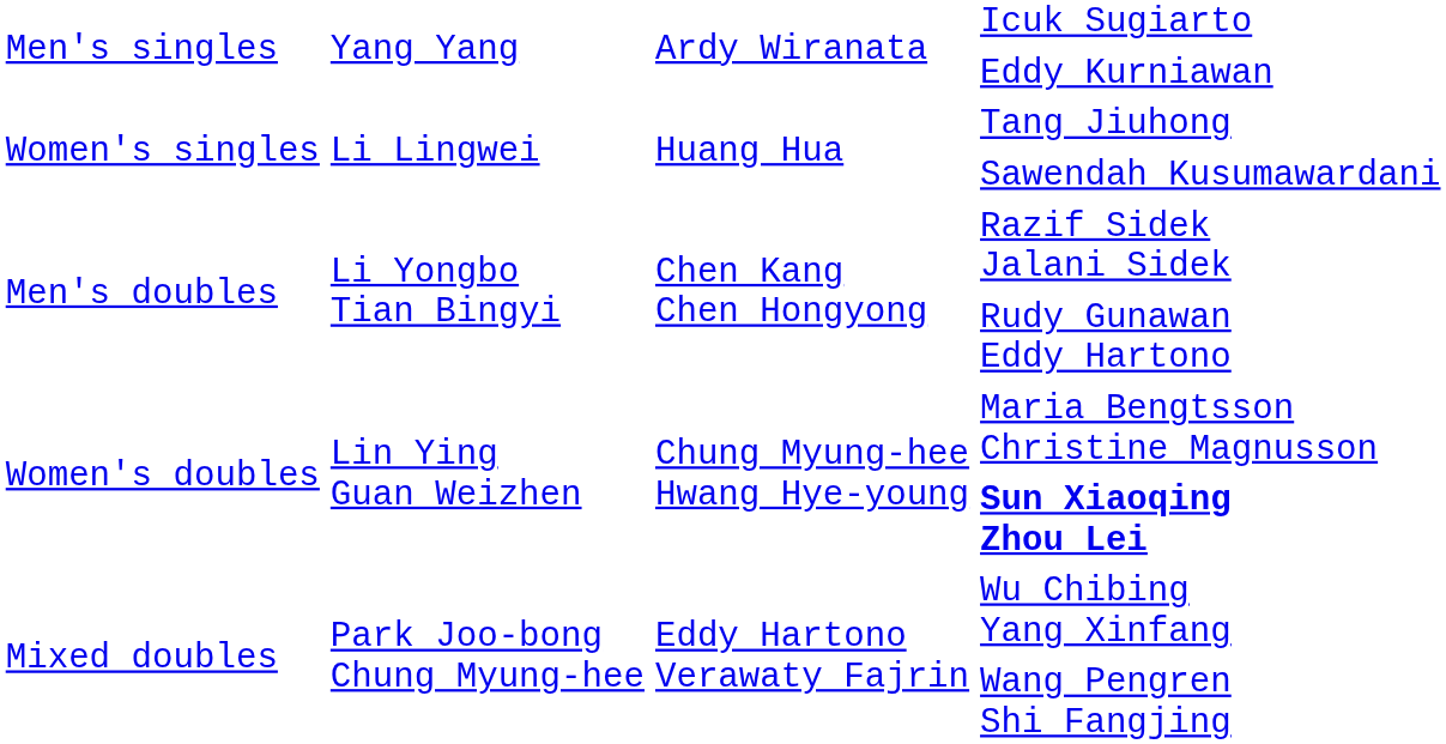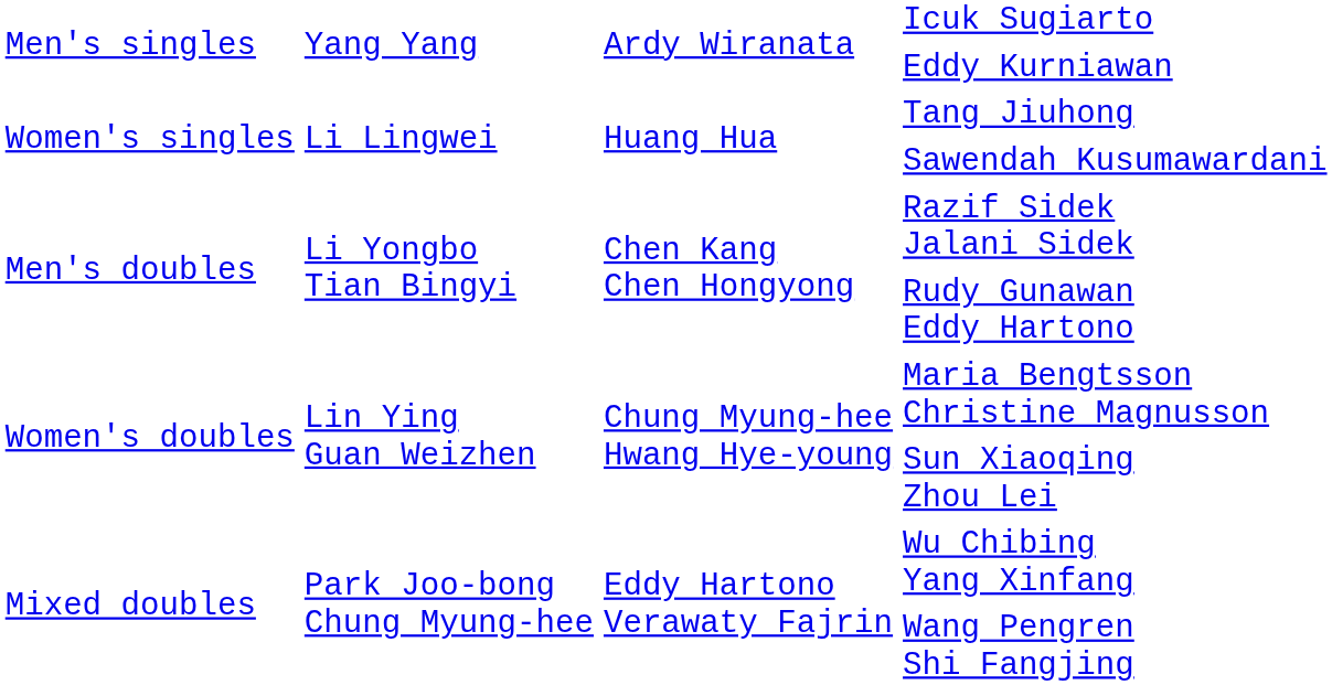Sun Xiaoqing Zhou Lei | column 4: bold -> normal
